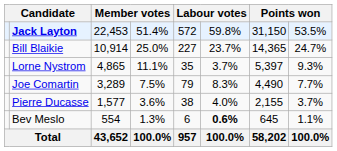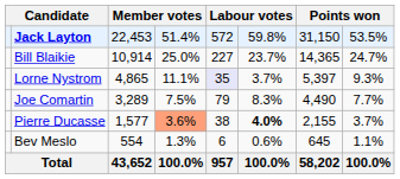Lorne Nystrom | column 5: no background -> lavender background
Pierre Ducasse | column 4: no background -> lightsalmon background
Pierre Ducasse | column 6: normal -> bold
Bev Meslo | column 6: bold -> normal
